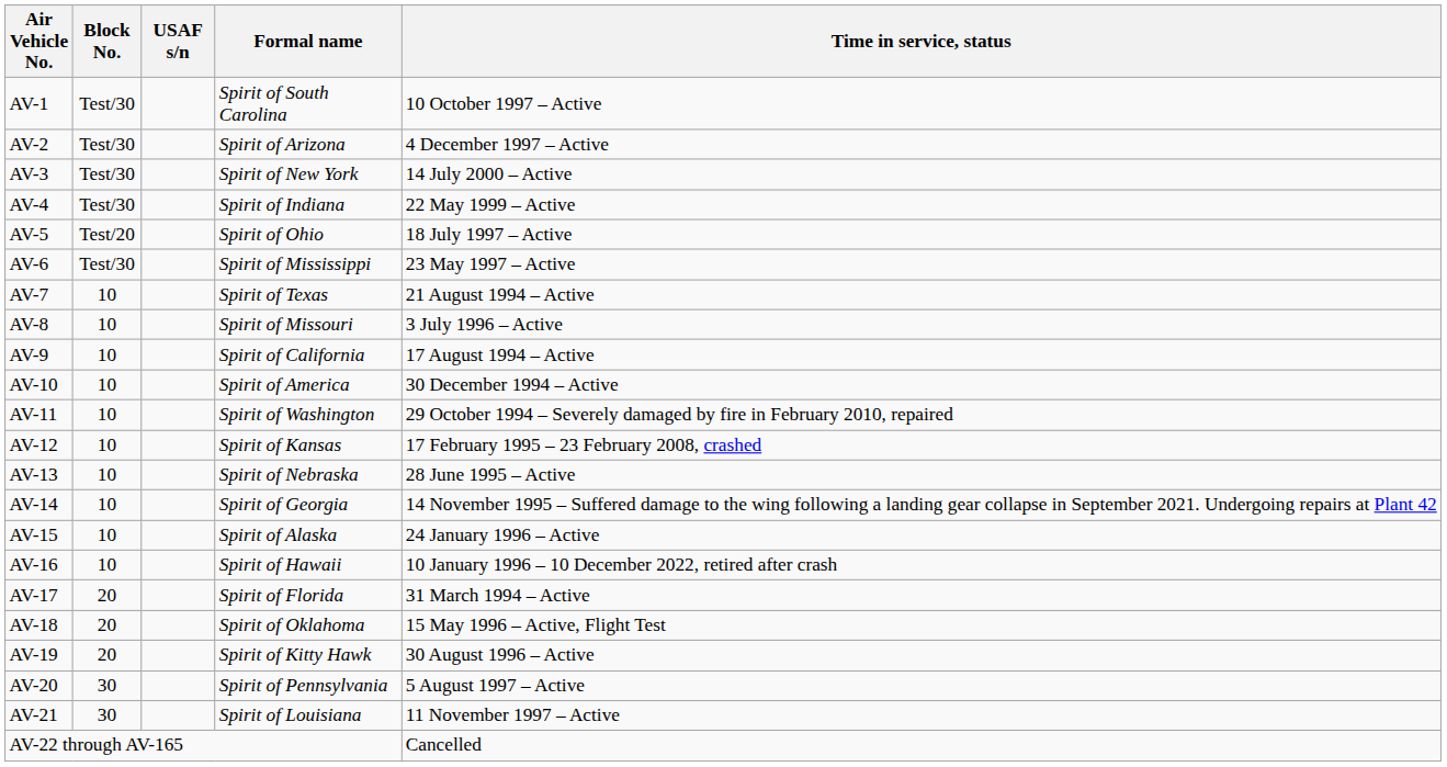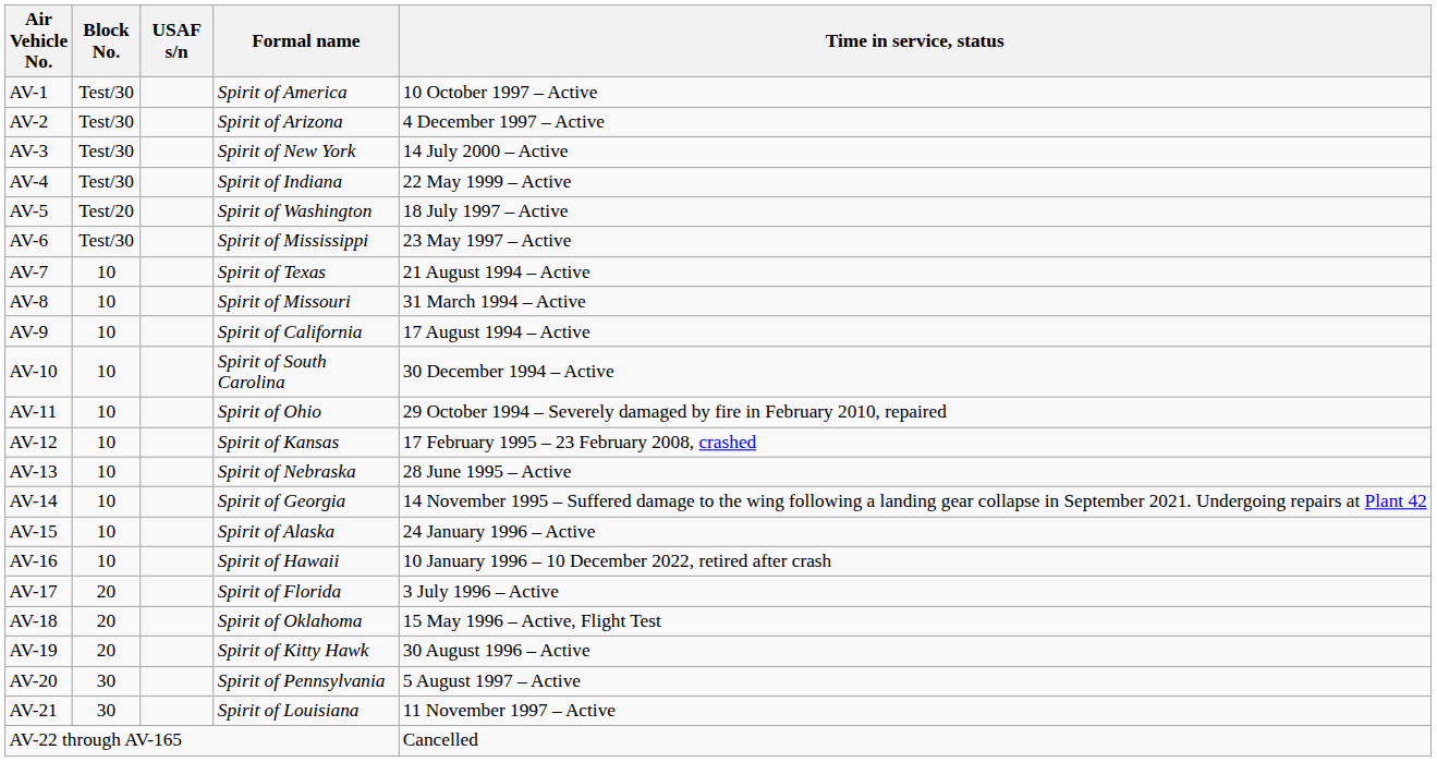AV-1 | Formal name: Spirit of South Carolina -> Spirit of America
AV-5 | Formal name: Spirit of Ohio -> Spirit of Washington
AV-8 | Time in service, status: 3 July 1996 – Active -> 31 March 1994 – Active
AV-10 | Formal name: Spirit of America -> Spirit of South Carolina
AV-11 | Formal name: Spirit of Washington -> Spirit of Ohio
AV-17 | Time in service, status: 31 March 1994 – Active -> 3 July 1996 – Active
